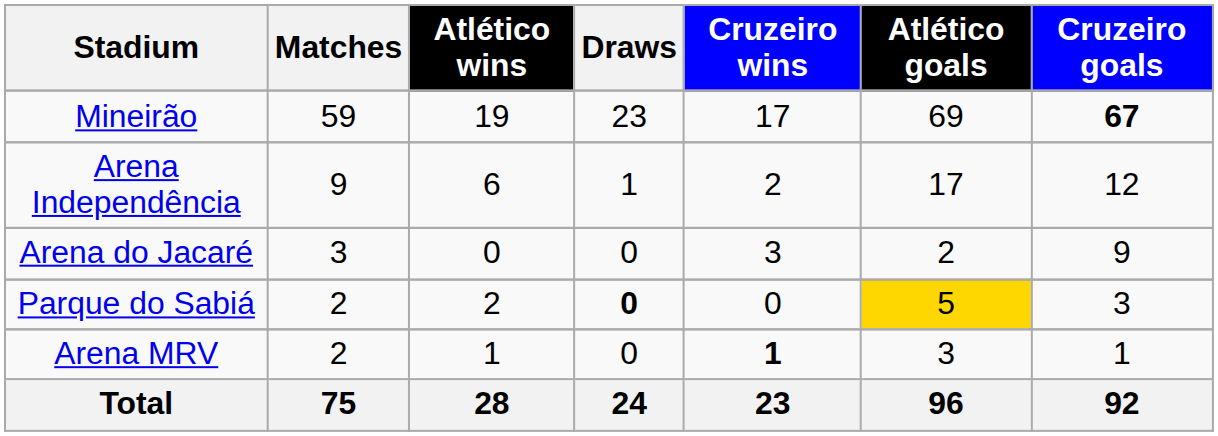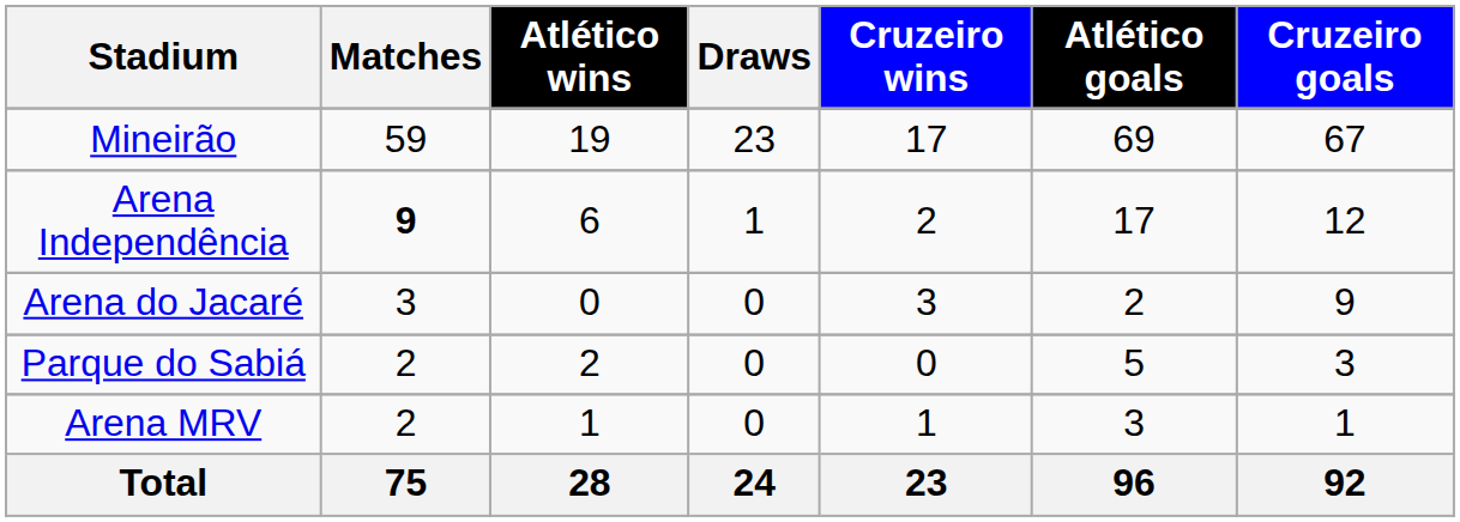Mineirão | Cruzeiro goals: bold -> normal
Arena Independência | Matches: normal -> bold
Parque do Sabiá | Draws: bold -> normal
Parque do Sabiá | Atlético goals: gold background -> no background
Arena MRV | Cruzeiro wins: bold -> normal
